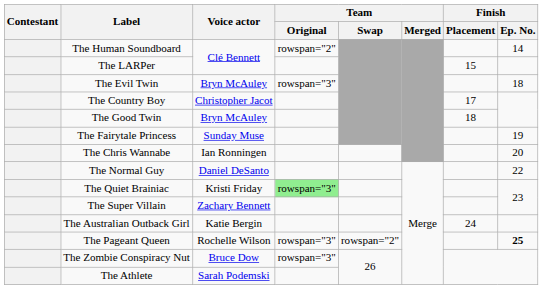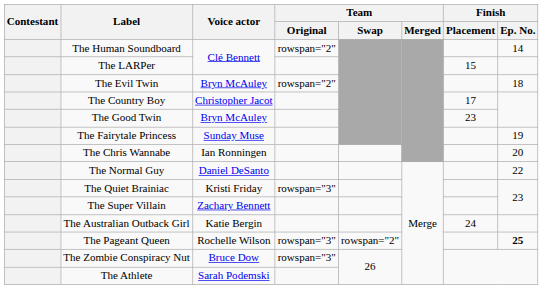The Evil Twin | Team / Original: rowspan="3" -> rowspan="2"
The Good Twin | Finish / Placement: 18 -> 23
The Quiet Brainiac | Team / Original: lightgreen background -> no background
